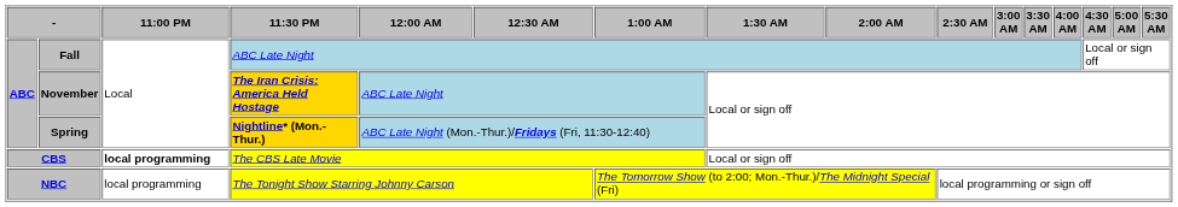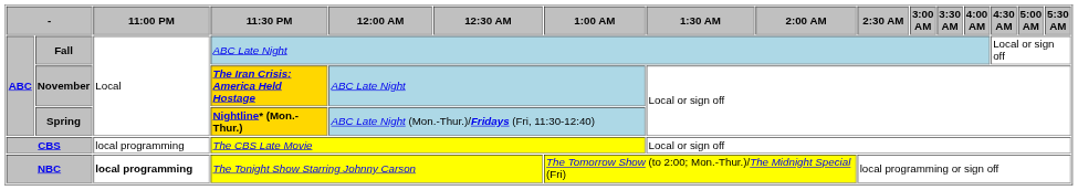CBS | 11:00 PM: bold -> normal
NBC | 11:00 PM: normal -> bold
